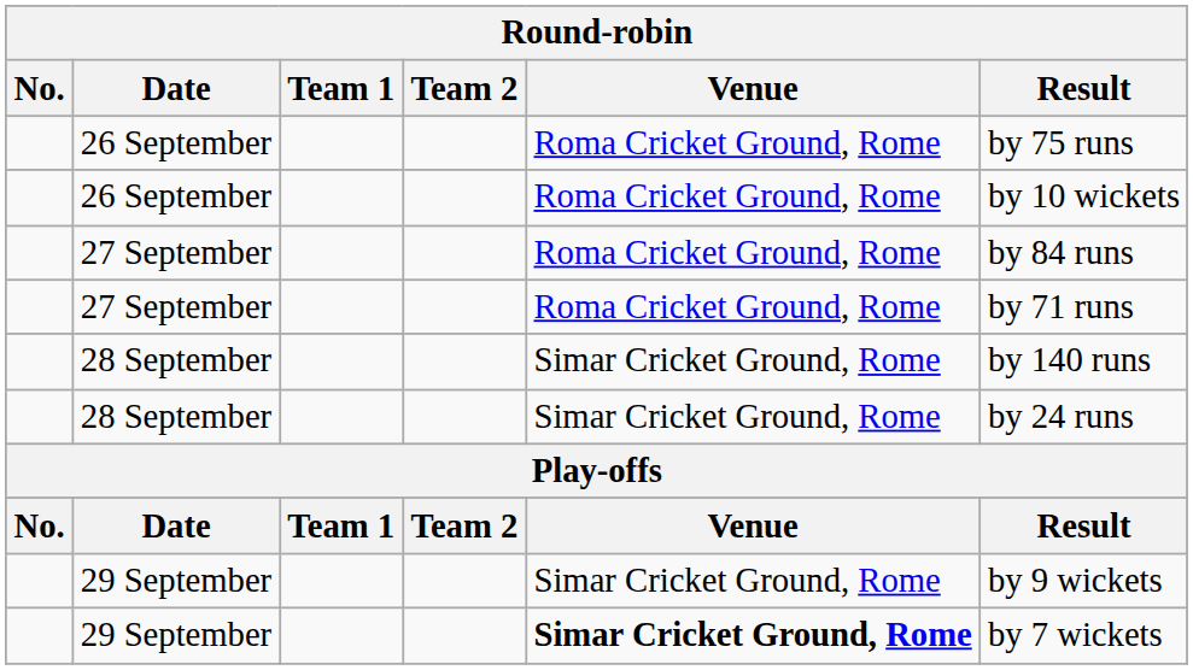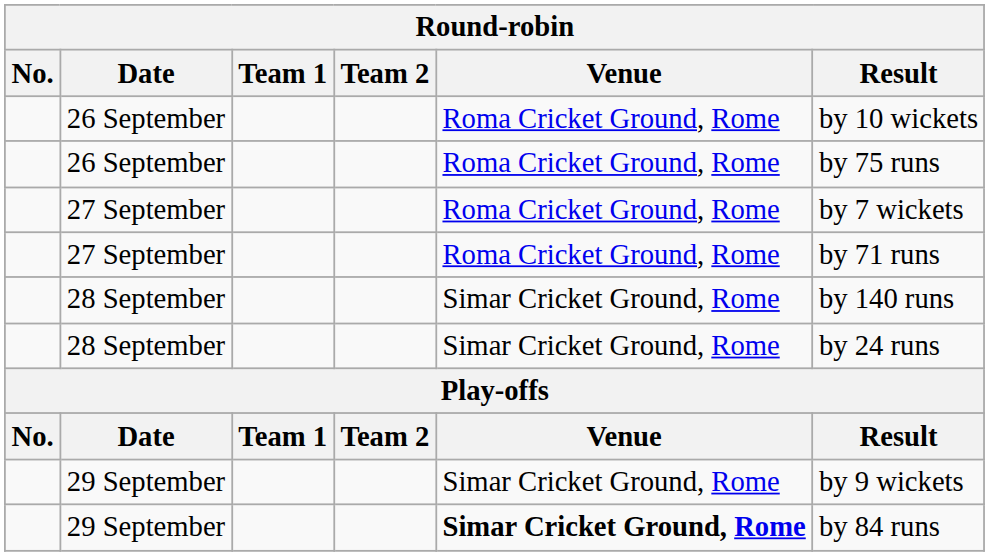row 3 | Result: by 75 runs -> by 10 wickets
row 4 | Result: by 10 wickets -> by 75 runs
row 5 | Result: by 84 runs -> by 7 wickets
row 12 | Result: by 7 wickets -> by 84 runs
